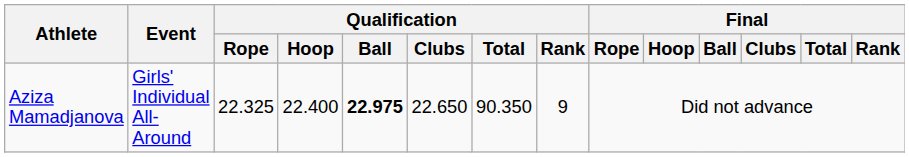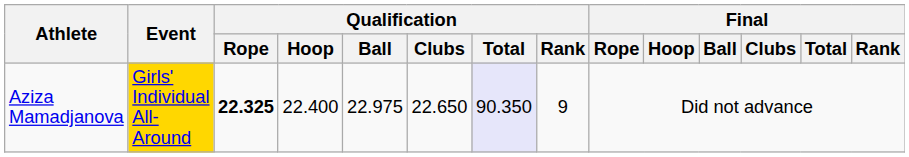row 3 | Event: no background -> gold background
row 3 | Qualification / Rope: normal -> bold
row 3 | Qualification / Ball: bold -> normal
row 3 | Qualification / Total: no background -> lavender background
